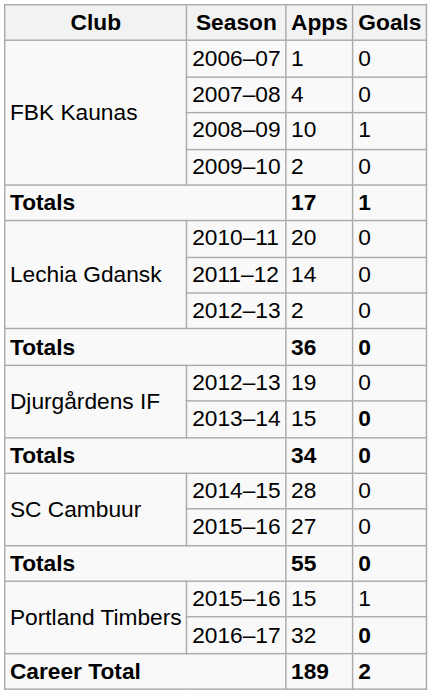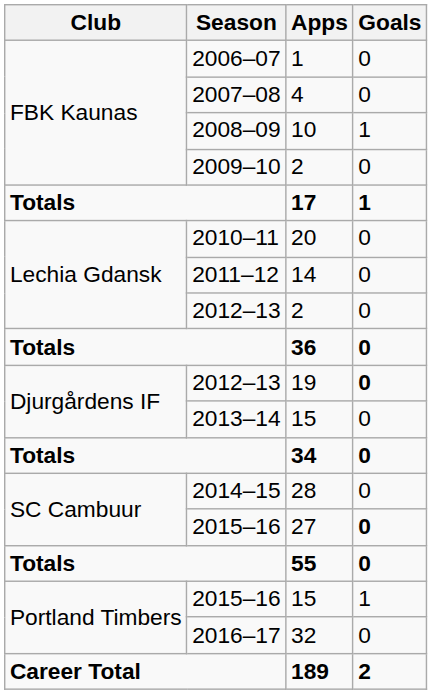19 | Goals: normal -> bold
2013–14 / 15 | Goals: bold -> normal
27 | Goals: normal -> bold
32 | Goals: bold -> normal
